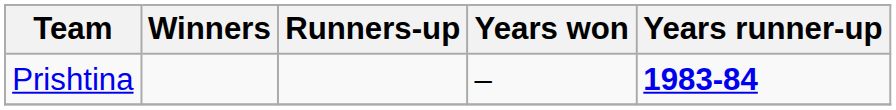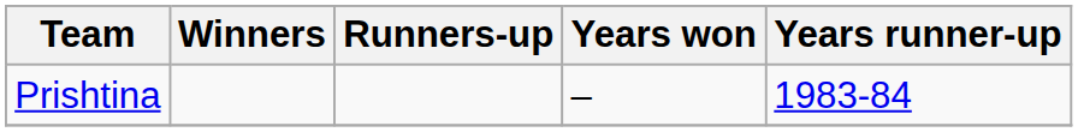Prishtina | Years runner-up: bold -> normal
